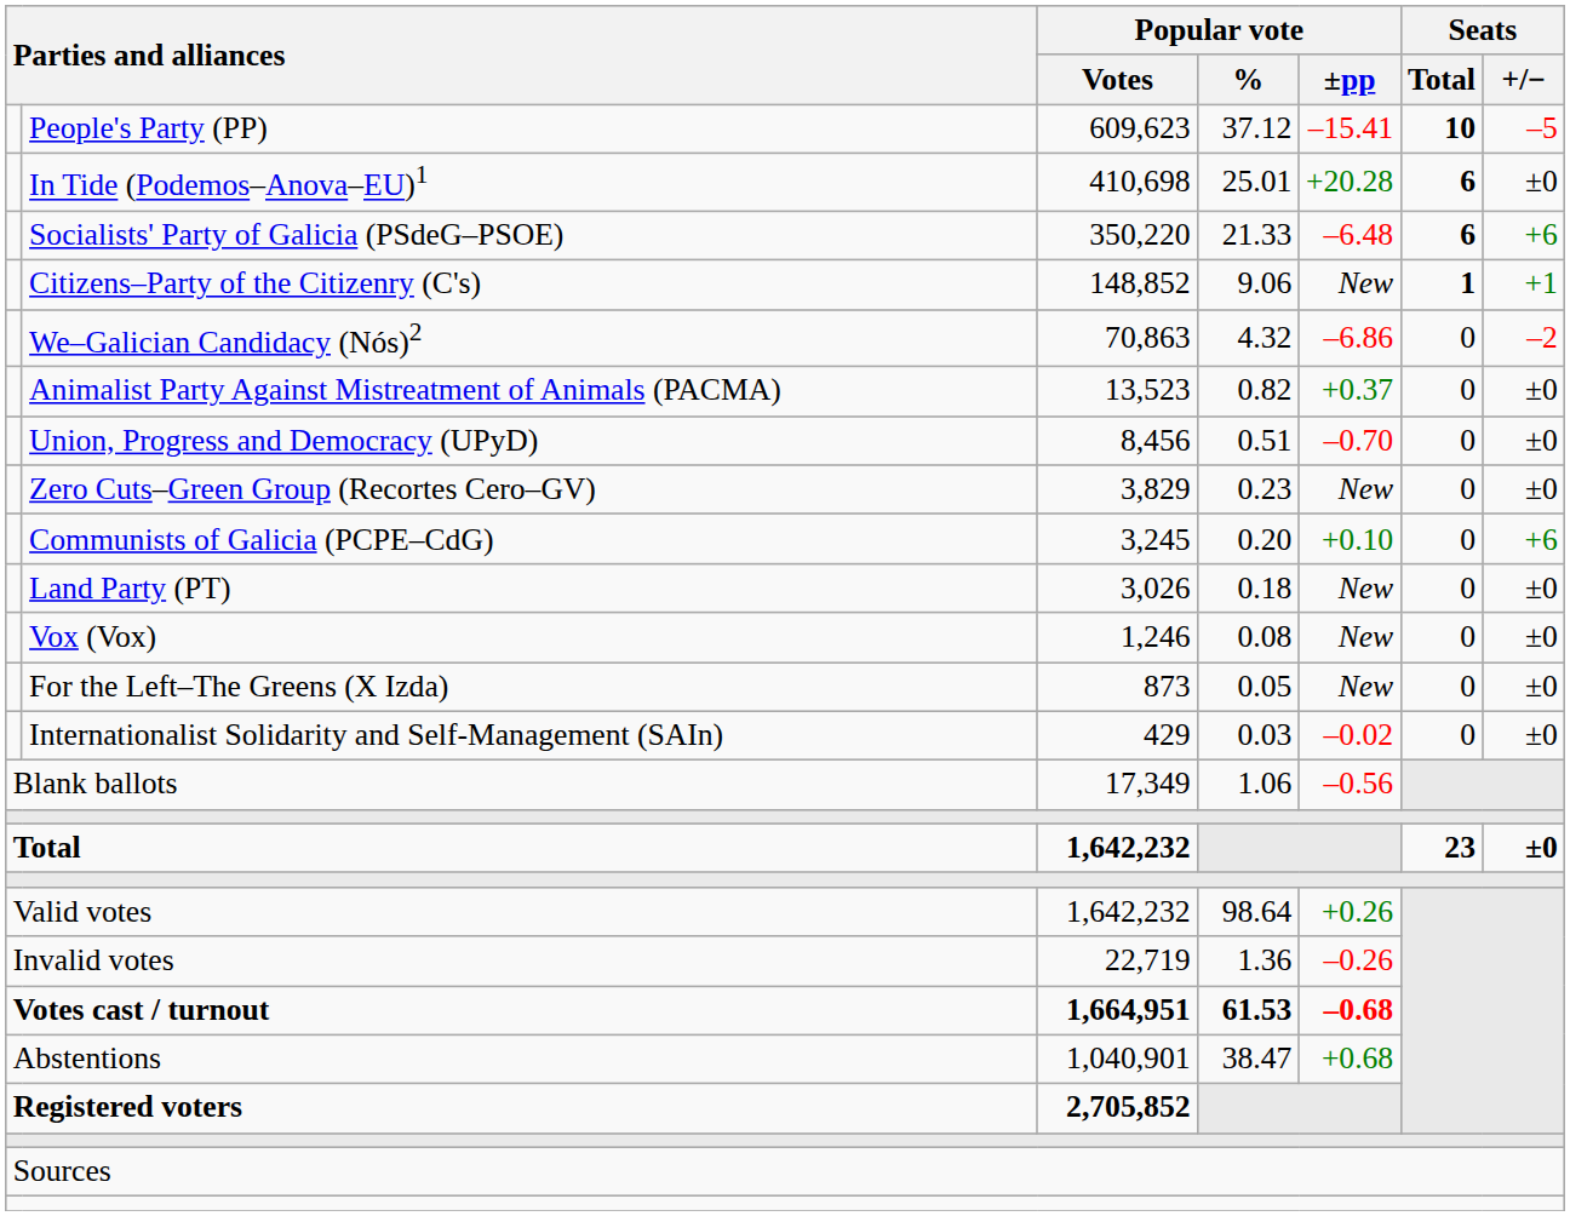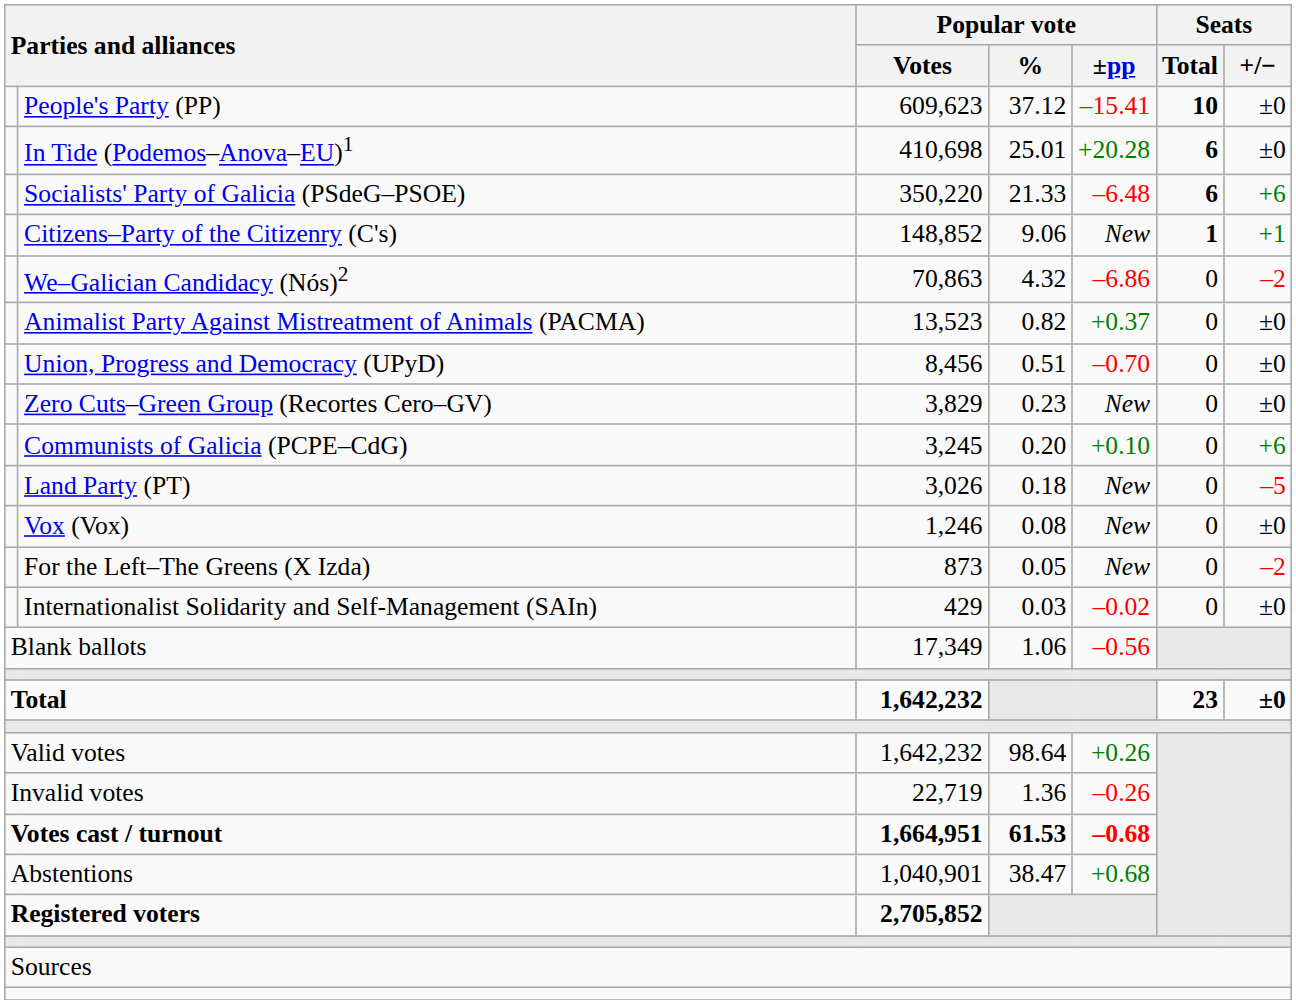People's Party (PP) | Seats / +/−: –5 -> ±0
Land Party (PT) | Seats / +/−: ±0 -> –5
For the Left–The Greens (X Izda) | Seats / +/−: ±0 -> –2
